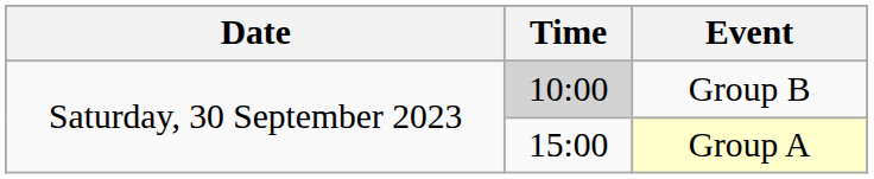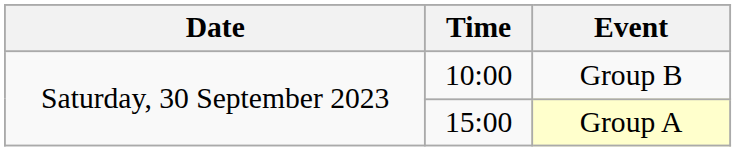Group B | Time: lightgrey background -> no background
